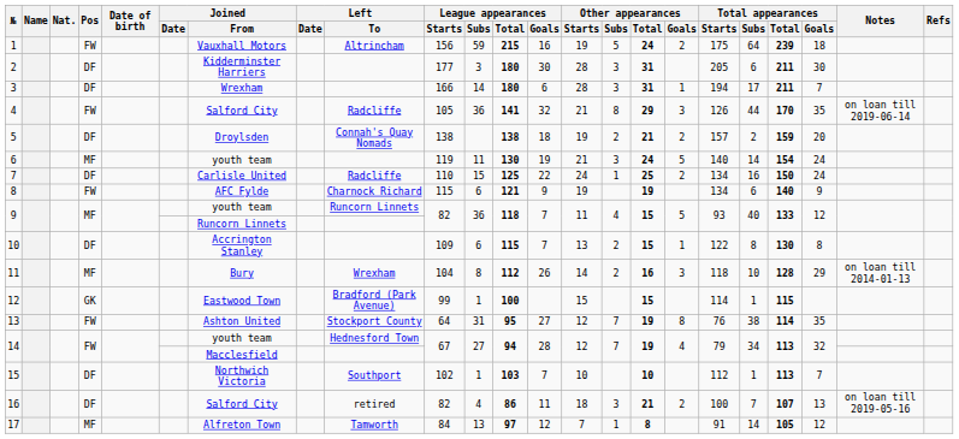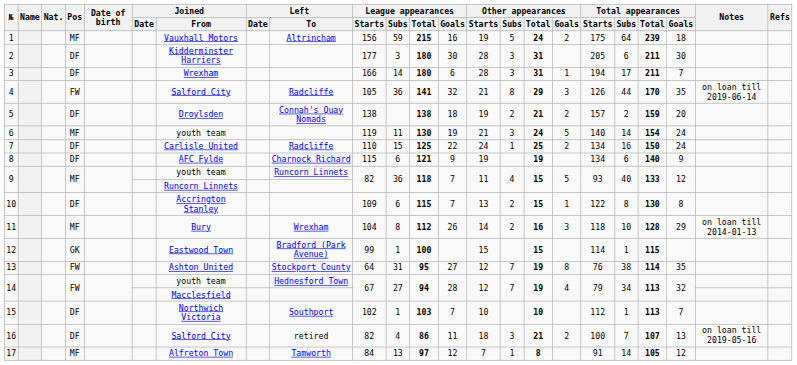row 3 | Pos: FW -> MF
row 10 | Pos: FW -> DF
